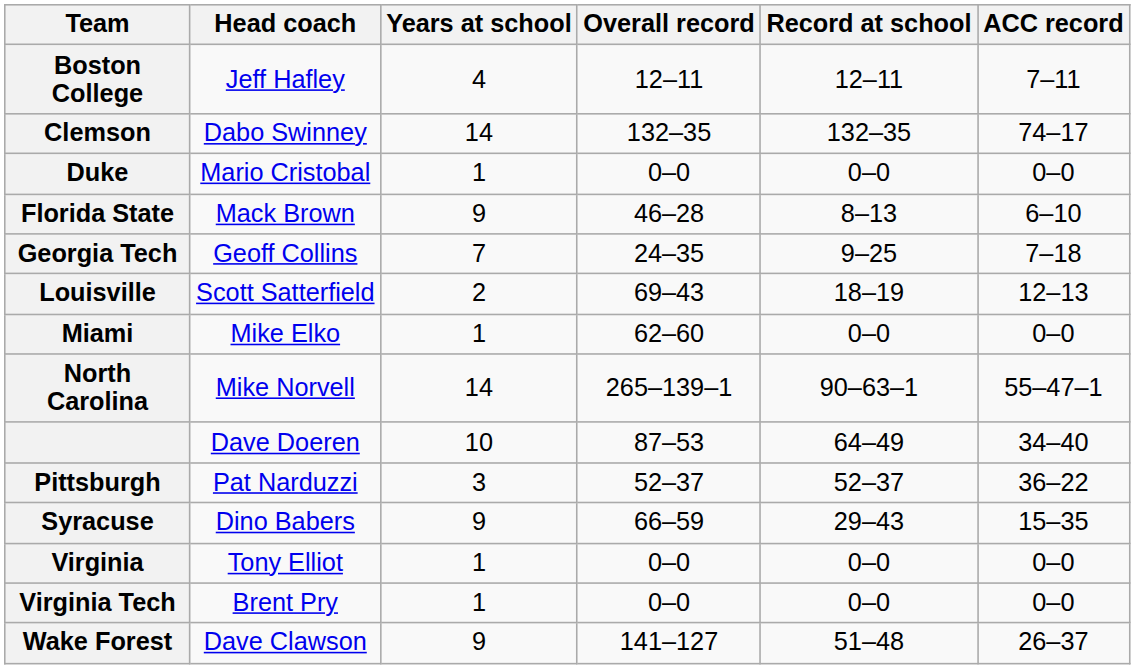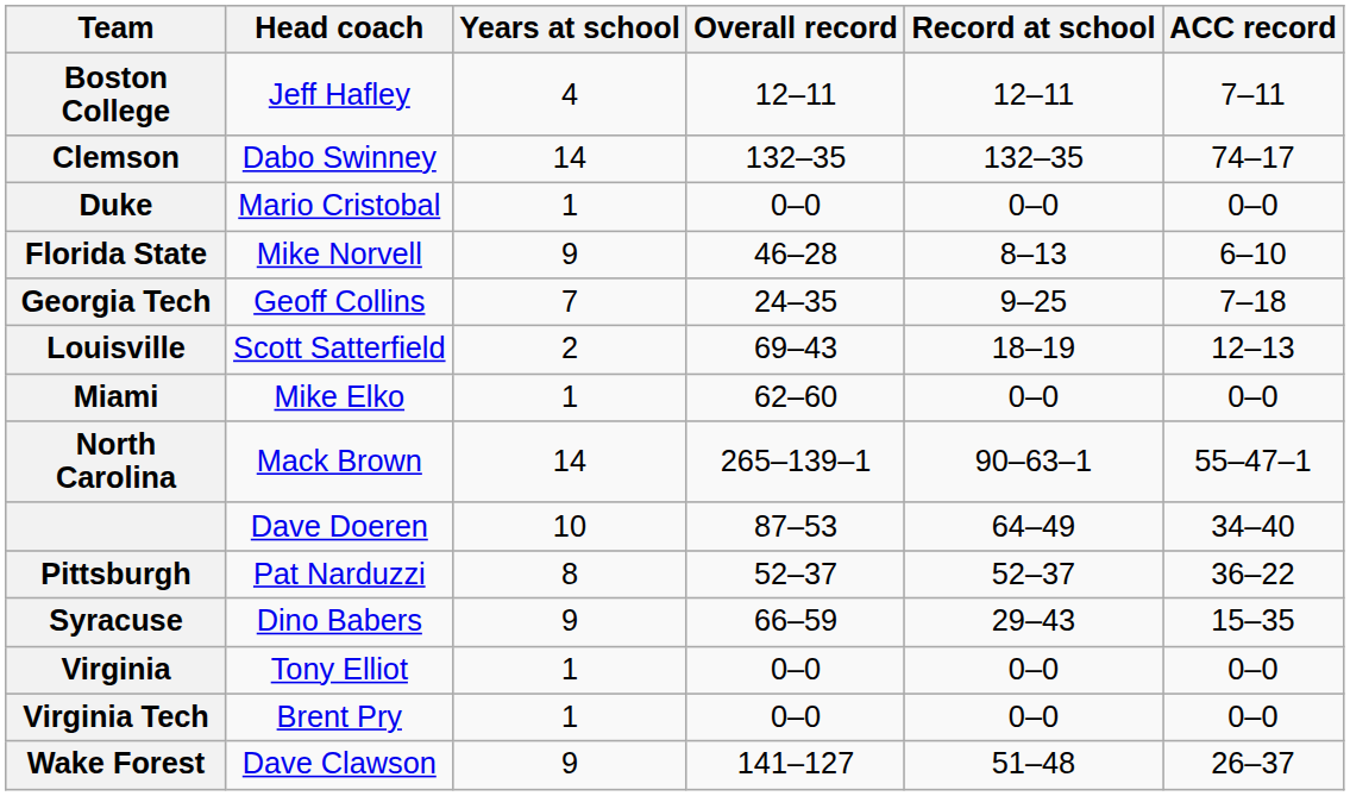Florida State | Head coach: Mack Brown -> Mike Norvell
North Carolina | Head coach: Mike Norvell -> Mack Brown
Pittsburgh | Years at school: 3 -> 8
